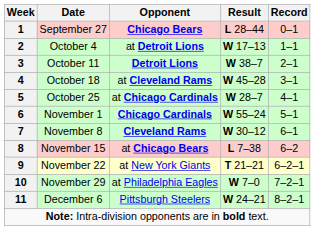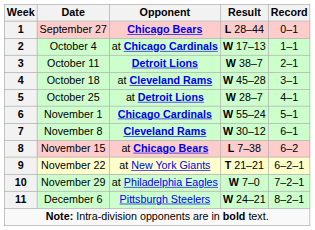2 | Opponent: at Detroit Lions -> at Chicago Cardinals
5 | Opponent: at Chicago Cardinals -> at Detroit Lions
